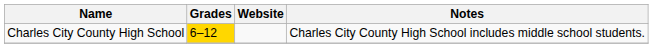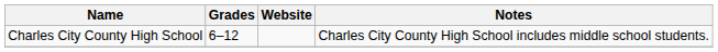Charles City County High School | Grades: gold background -> no background
